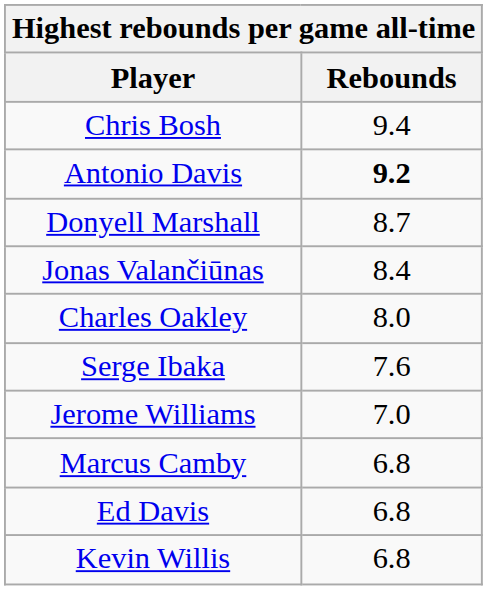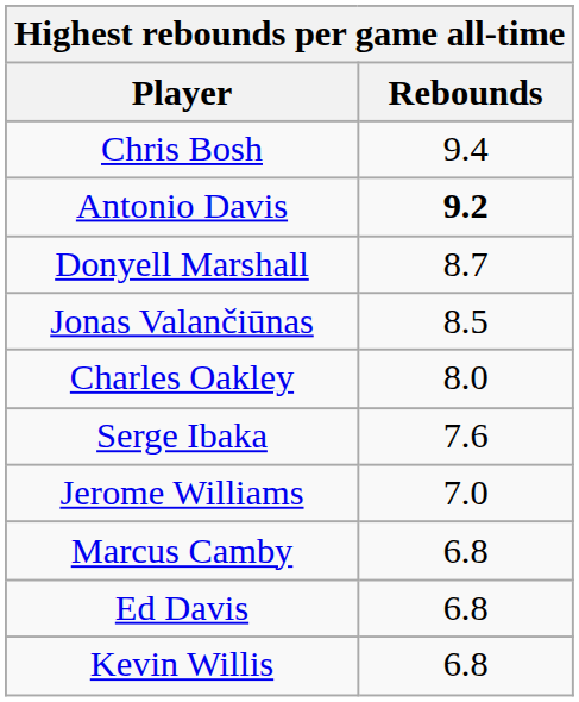Jonas Valančiūnas | Rebounds: 8.4 -> 8.5
